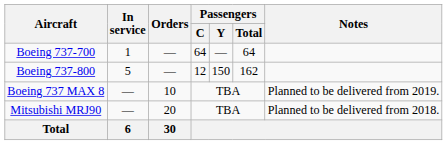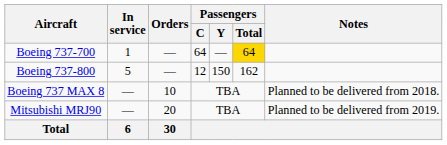Boeing 737-700 | Passengers / Total: no background -> gold background
Boeing 737 MAX 8 | Notes: Planned to be delivered from 2019. -> Planned to be delivered from 2018.
Mitsubishi MRJ90 | Notes: Planned to be delivered from 2018. -> Planned to be delivered from 2019.
